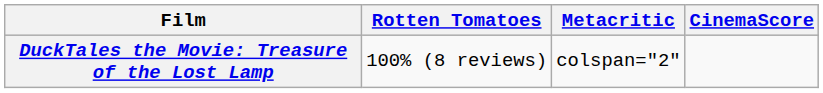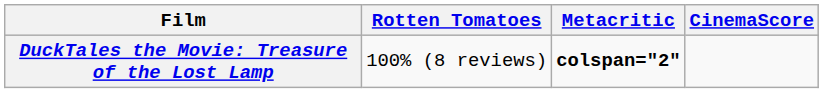DuckTales the Movie: Treasure of the Lost Lamp | Metacritic: normal -> bold
